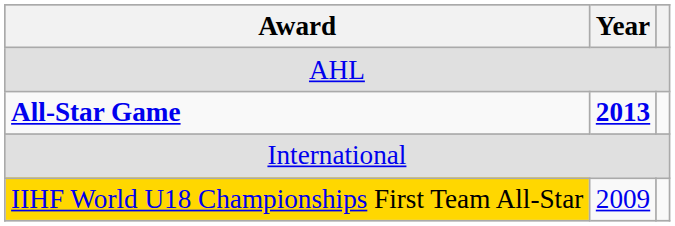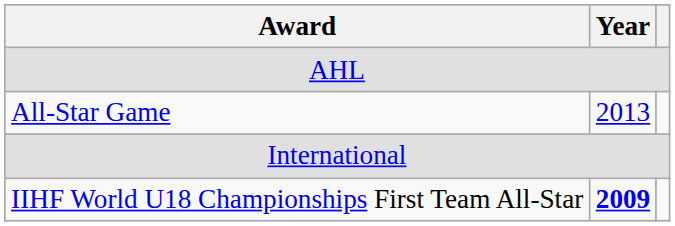All-Star Game | Award: bold -> normal
All-Star Game | Year: bold -> normal
IIHF World U18 Championships First Team All-Star | Award: gold background -> no background
IIHF World U18 Championships First Team All-Star | Year: normal -> bold
